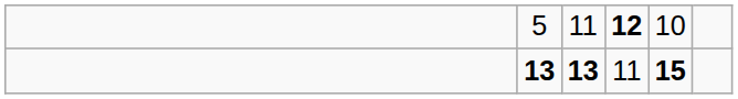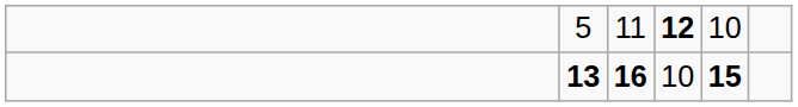row 2 | column 3: 13 -> 16
row 2 | column 4: 11 -> 10
